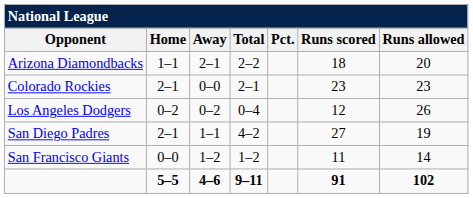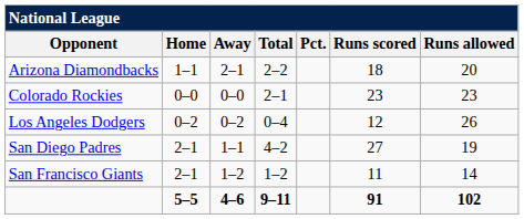Colorado Rockies | Home: 2–1 -> 0–0
San Francisco Giants | Home: 0–0 -> 2–1
